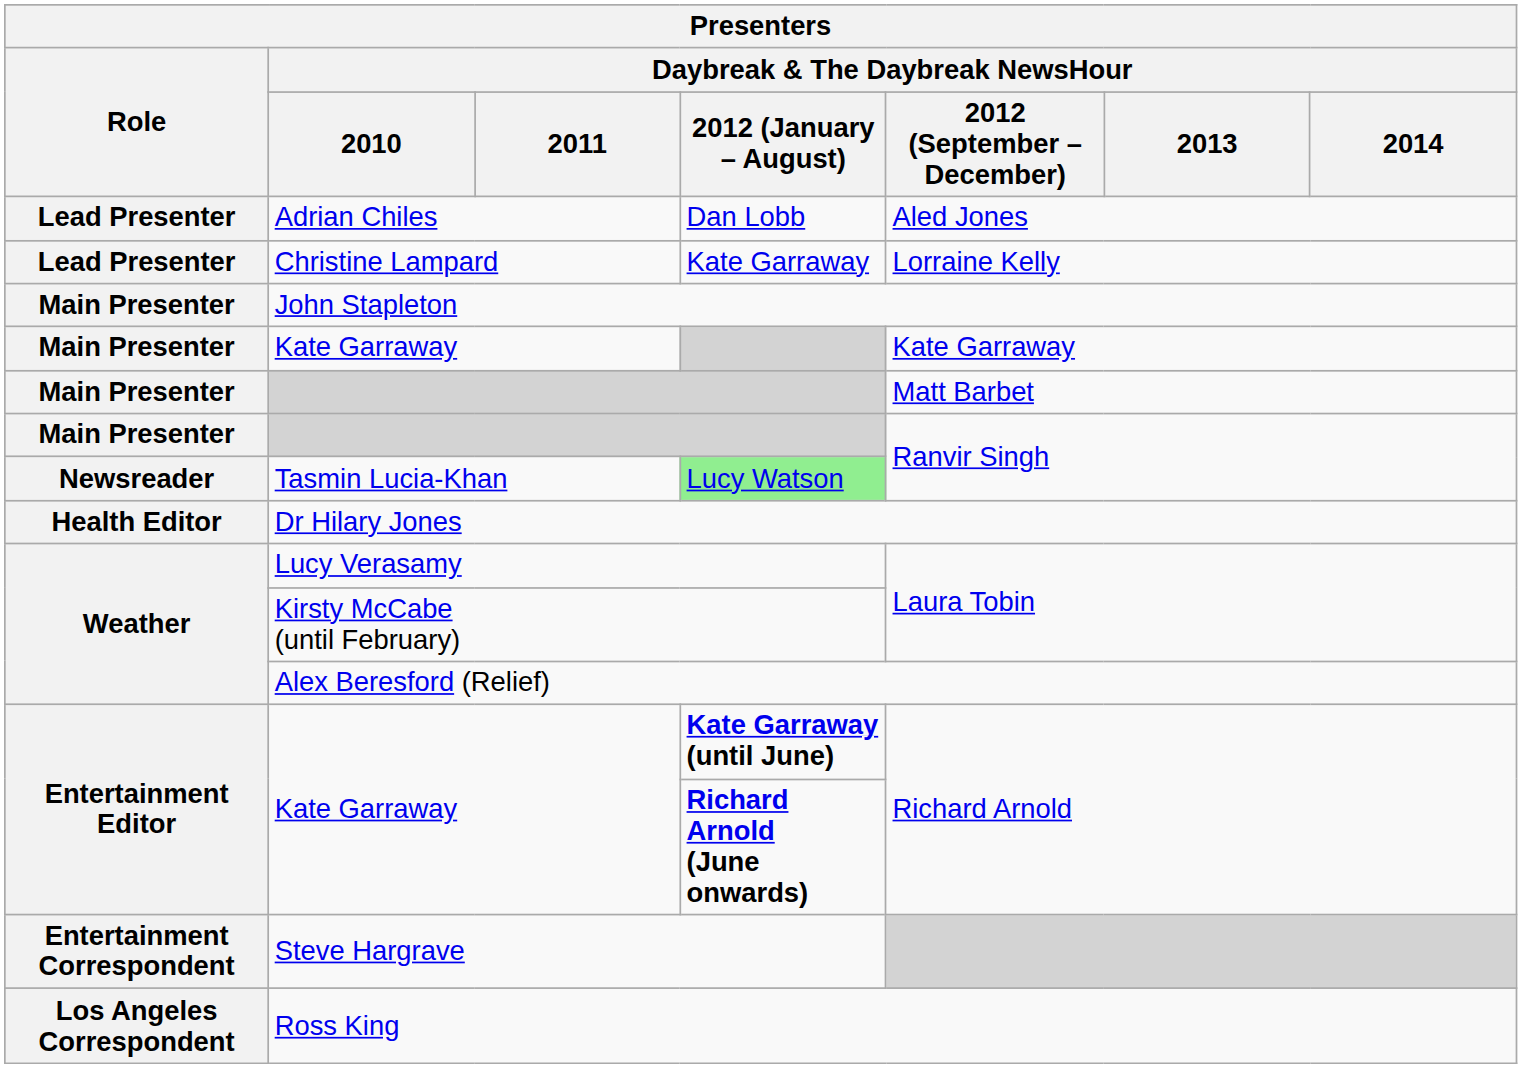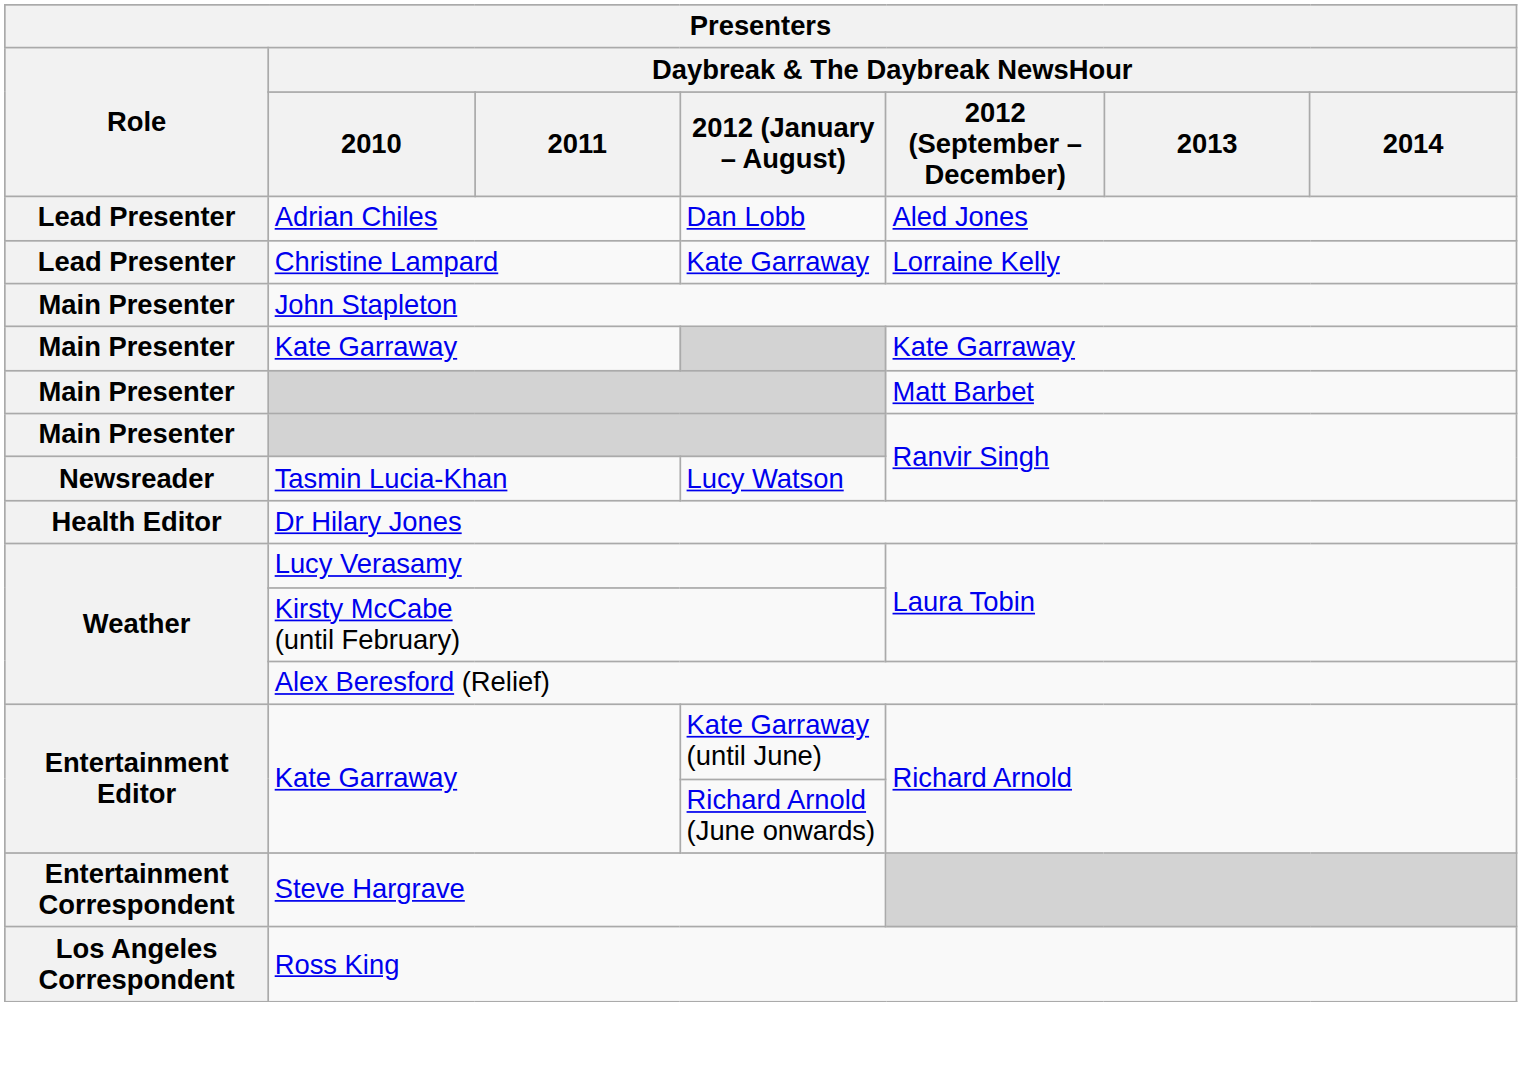Lucy Watson | Daybreak & The Daybreak NewsHour / 2012 (January – August): lightgreen background -> no background
Kate Garraway (until June) | Daybreak & The Daybreak NewsHour / 2012 (January – August): bold -> normal
Richard Arnold (June onwards) | Daybreak & The Daybreak NewsHour / 2012 (January – August): bold -> normal
